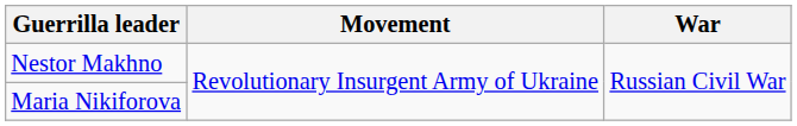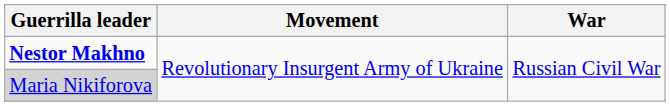Nestor Makhno | Guerrilla leader: normal -> bold
Maria Nikiforova | Guerrilla leader: no background -> lightgrey background
